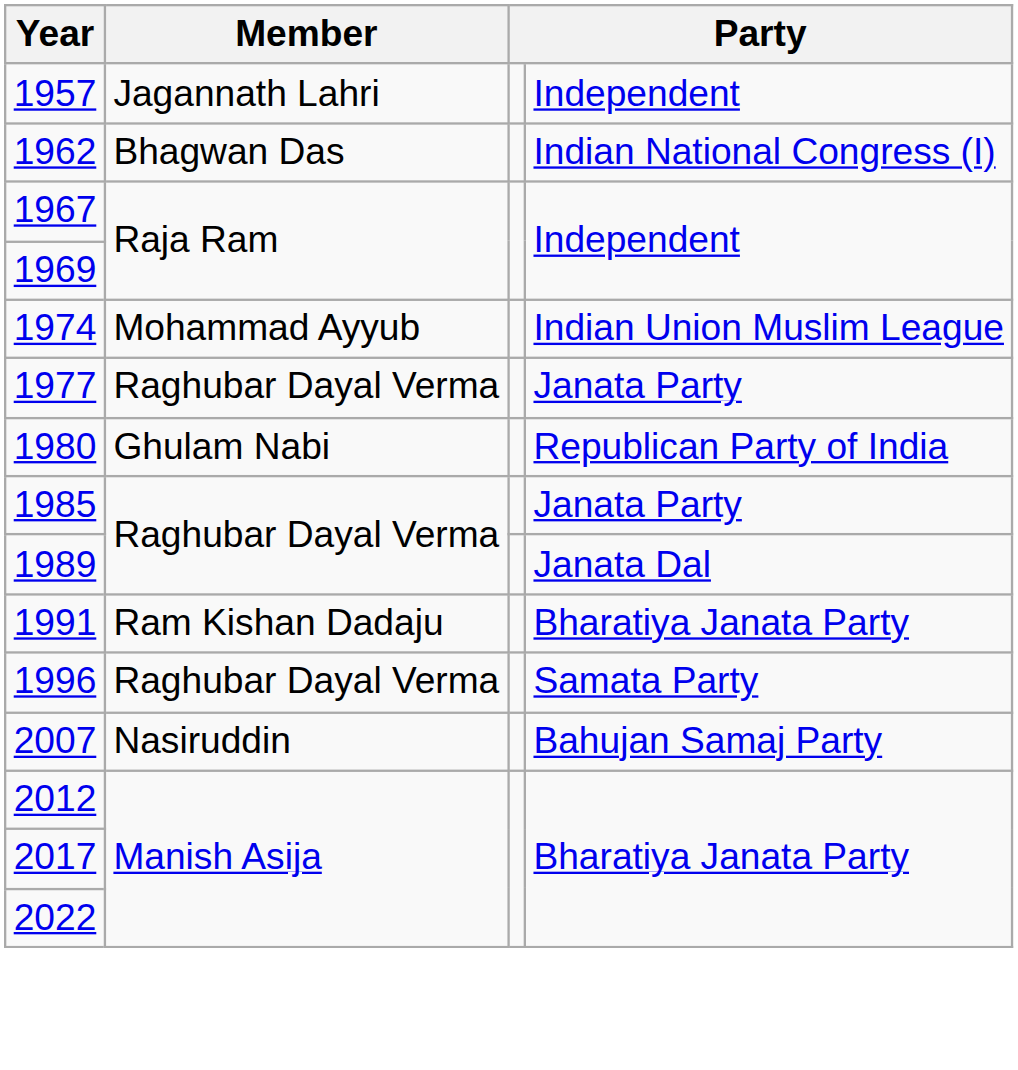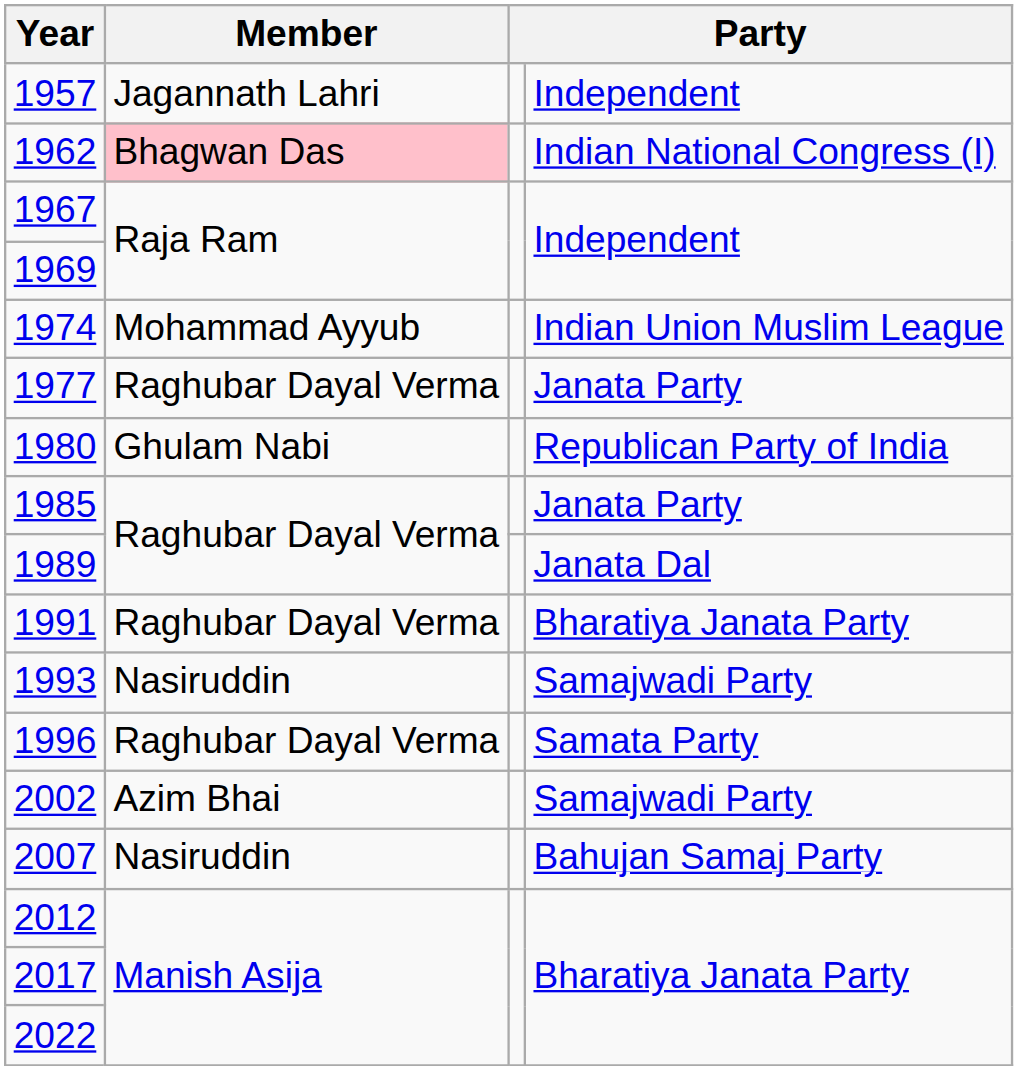1962 | Member: no background -> pink background
1991 | Member: Ram Kishan Dadaju -> Raghubar Dayal Verma
+ row: 1993 | Nasiruddin | Samajwadi Party
+ row: 2002 | Azim Bhai | Samajwadi Party
